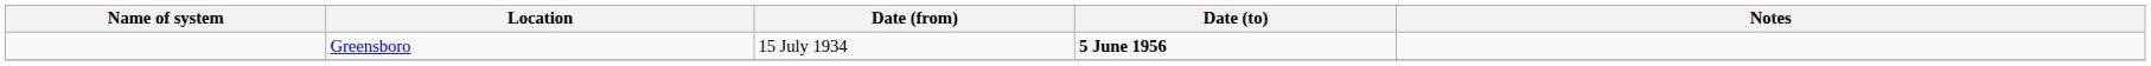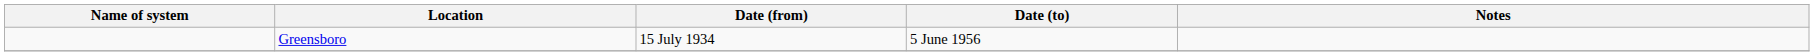Greensboro | Date (to): bold -> normal
